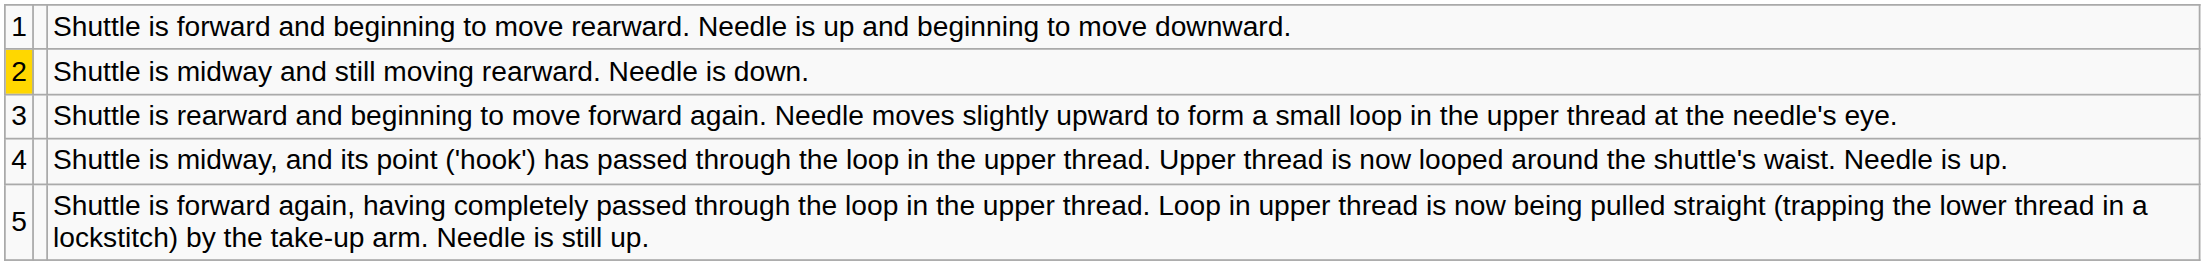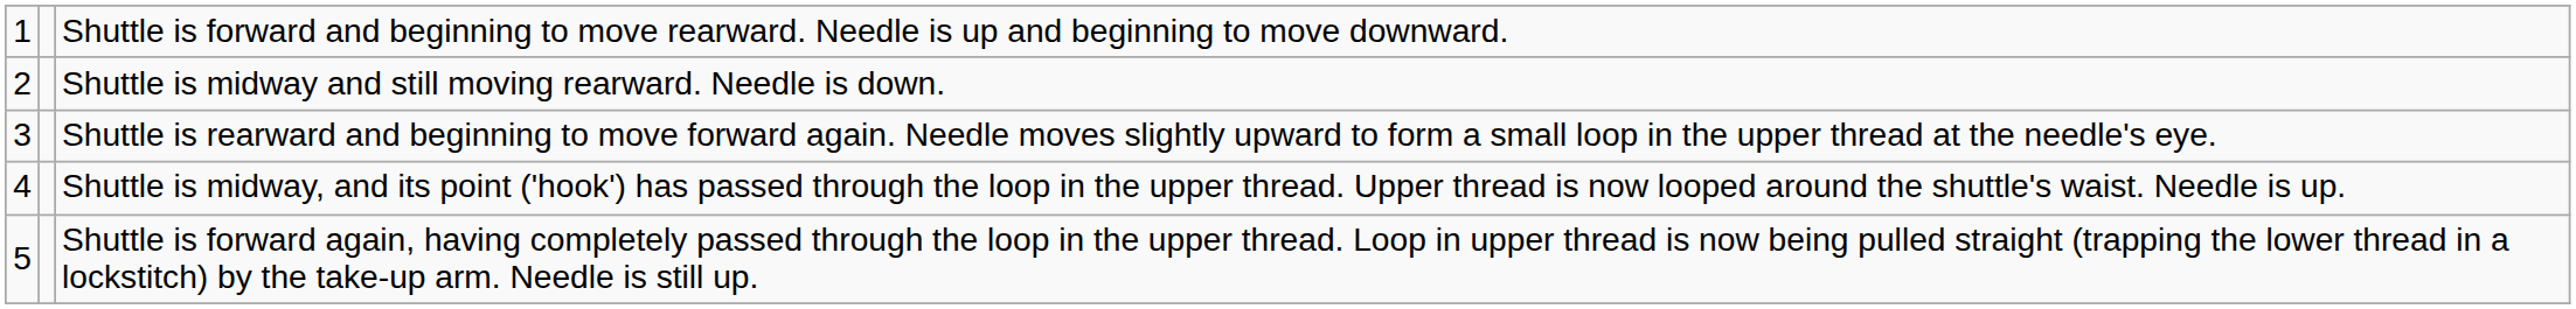Shuttle is midway and still moving rearward. Needle is down. | column 1: gold background -> no background
